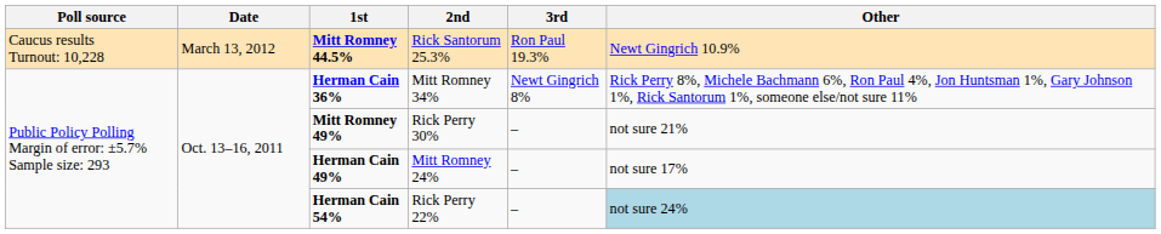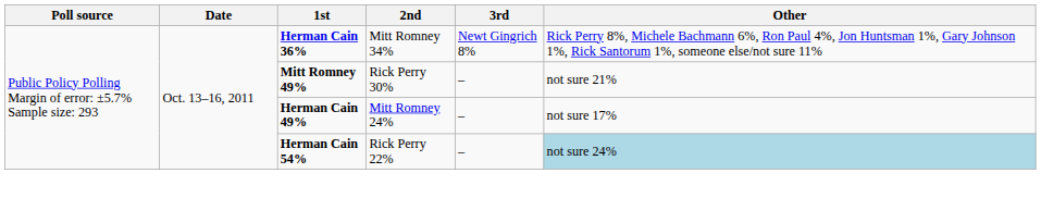- row: Caucus results Turnout: 10,228 | March 13, 2012 | Mitt Romney 44.5% | Rick Santorum 25.3% | Ron Paul 19.3% | Newt Gingrich 10.9%
